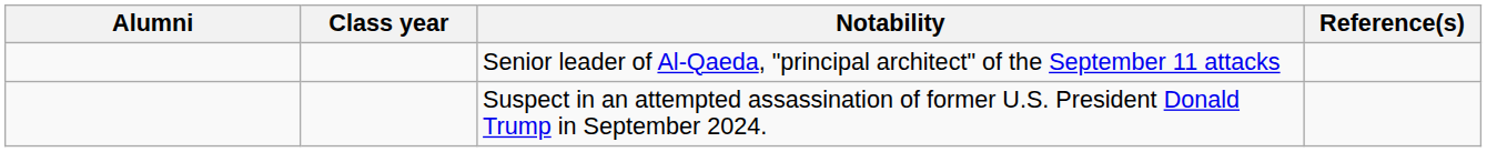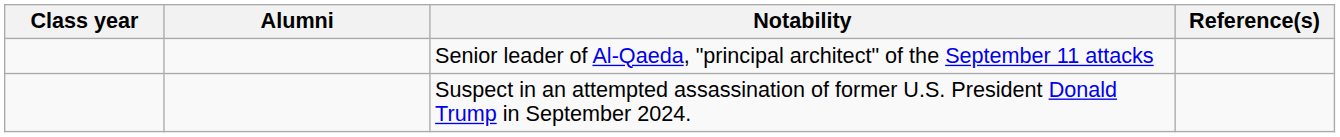columns swapped: Alumni <-> Class year
